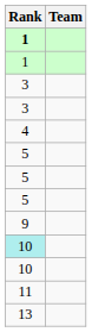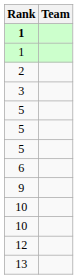row 4 | Rank: 3 -> 2
row 6 | Rank: 4 -> 5
row 9 | Rank: 5 -> 6
row 11 | Rank: paleturquoise background -> no background
row 13 | Rank: 11 -> 12
